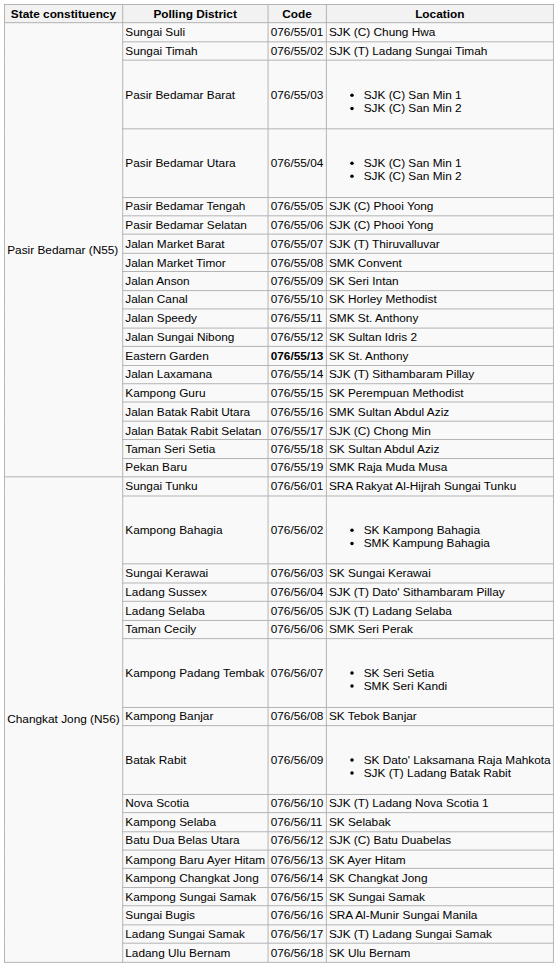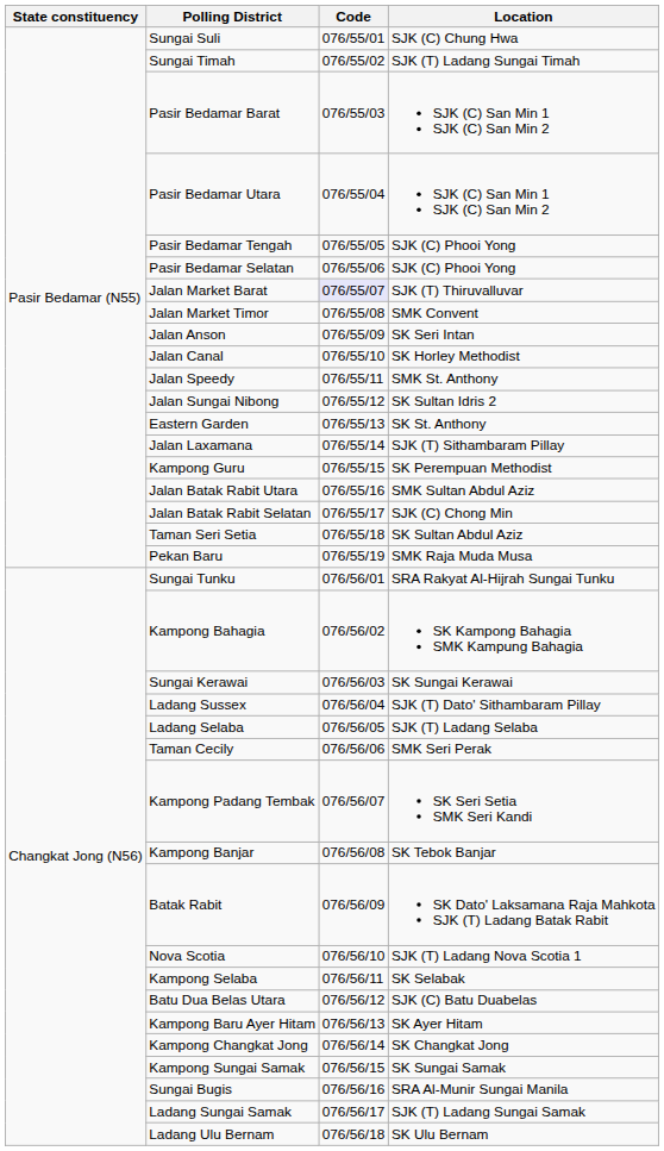Jalan Market Barat | Code: no background -> lavender background
Eastern Garden | Code: bold -> normal
